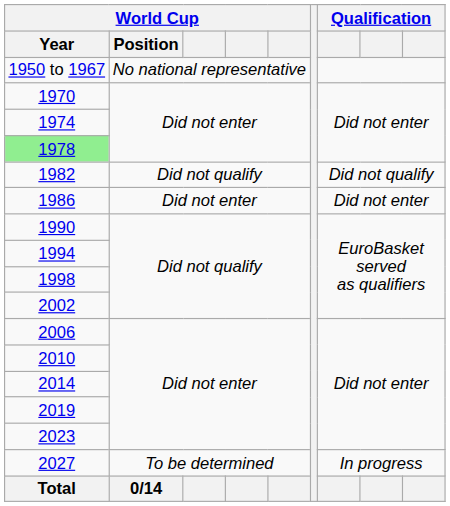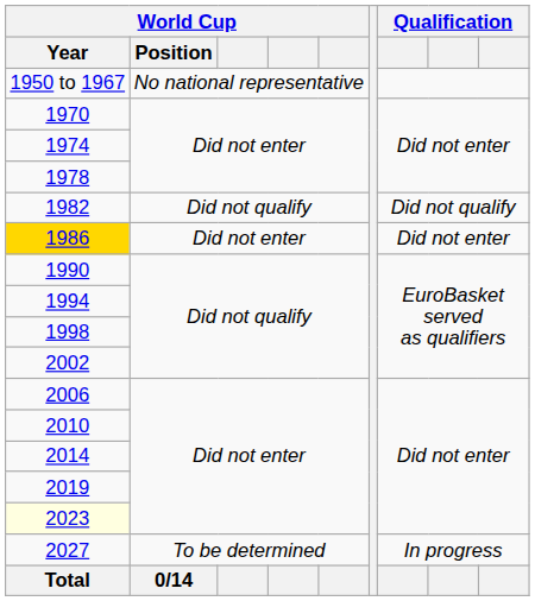1978 | World Cup / Year: lightgreen background -> no background
1986 | World Cup / Year: no background -> gold background
2023 | World Cup / Year: no background -> lightyellow background
